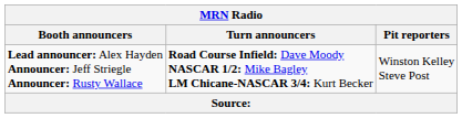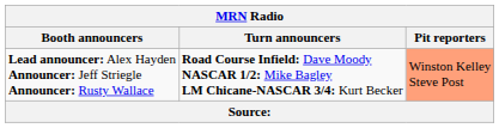row 3 | Pit reporters: no background -> lightsalmon background
